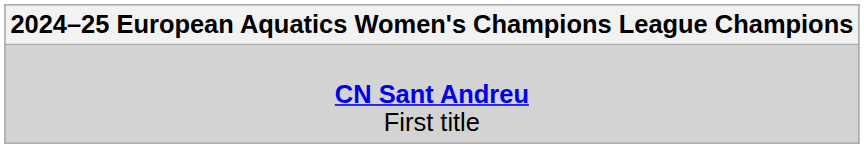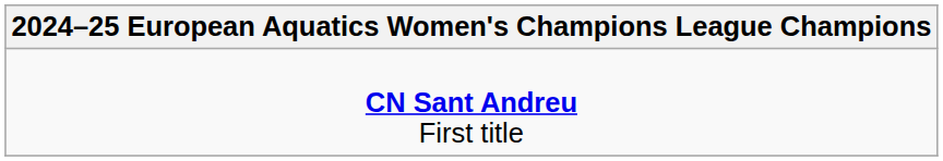row 2 | column 1: lightgrey background -> no background
